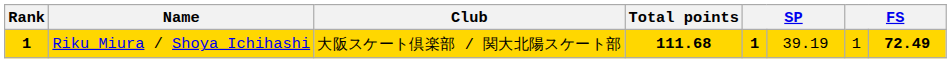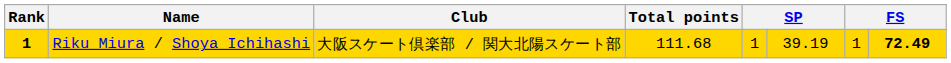Riku Miura / Shoya Ichihashi | Total points: bold -> normal
Riku Miura / Shoya Ichihashi | column 5: bold -> normal
